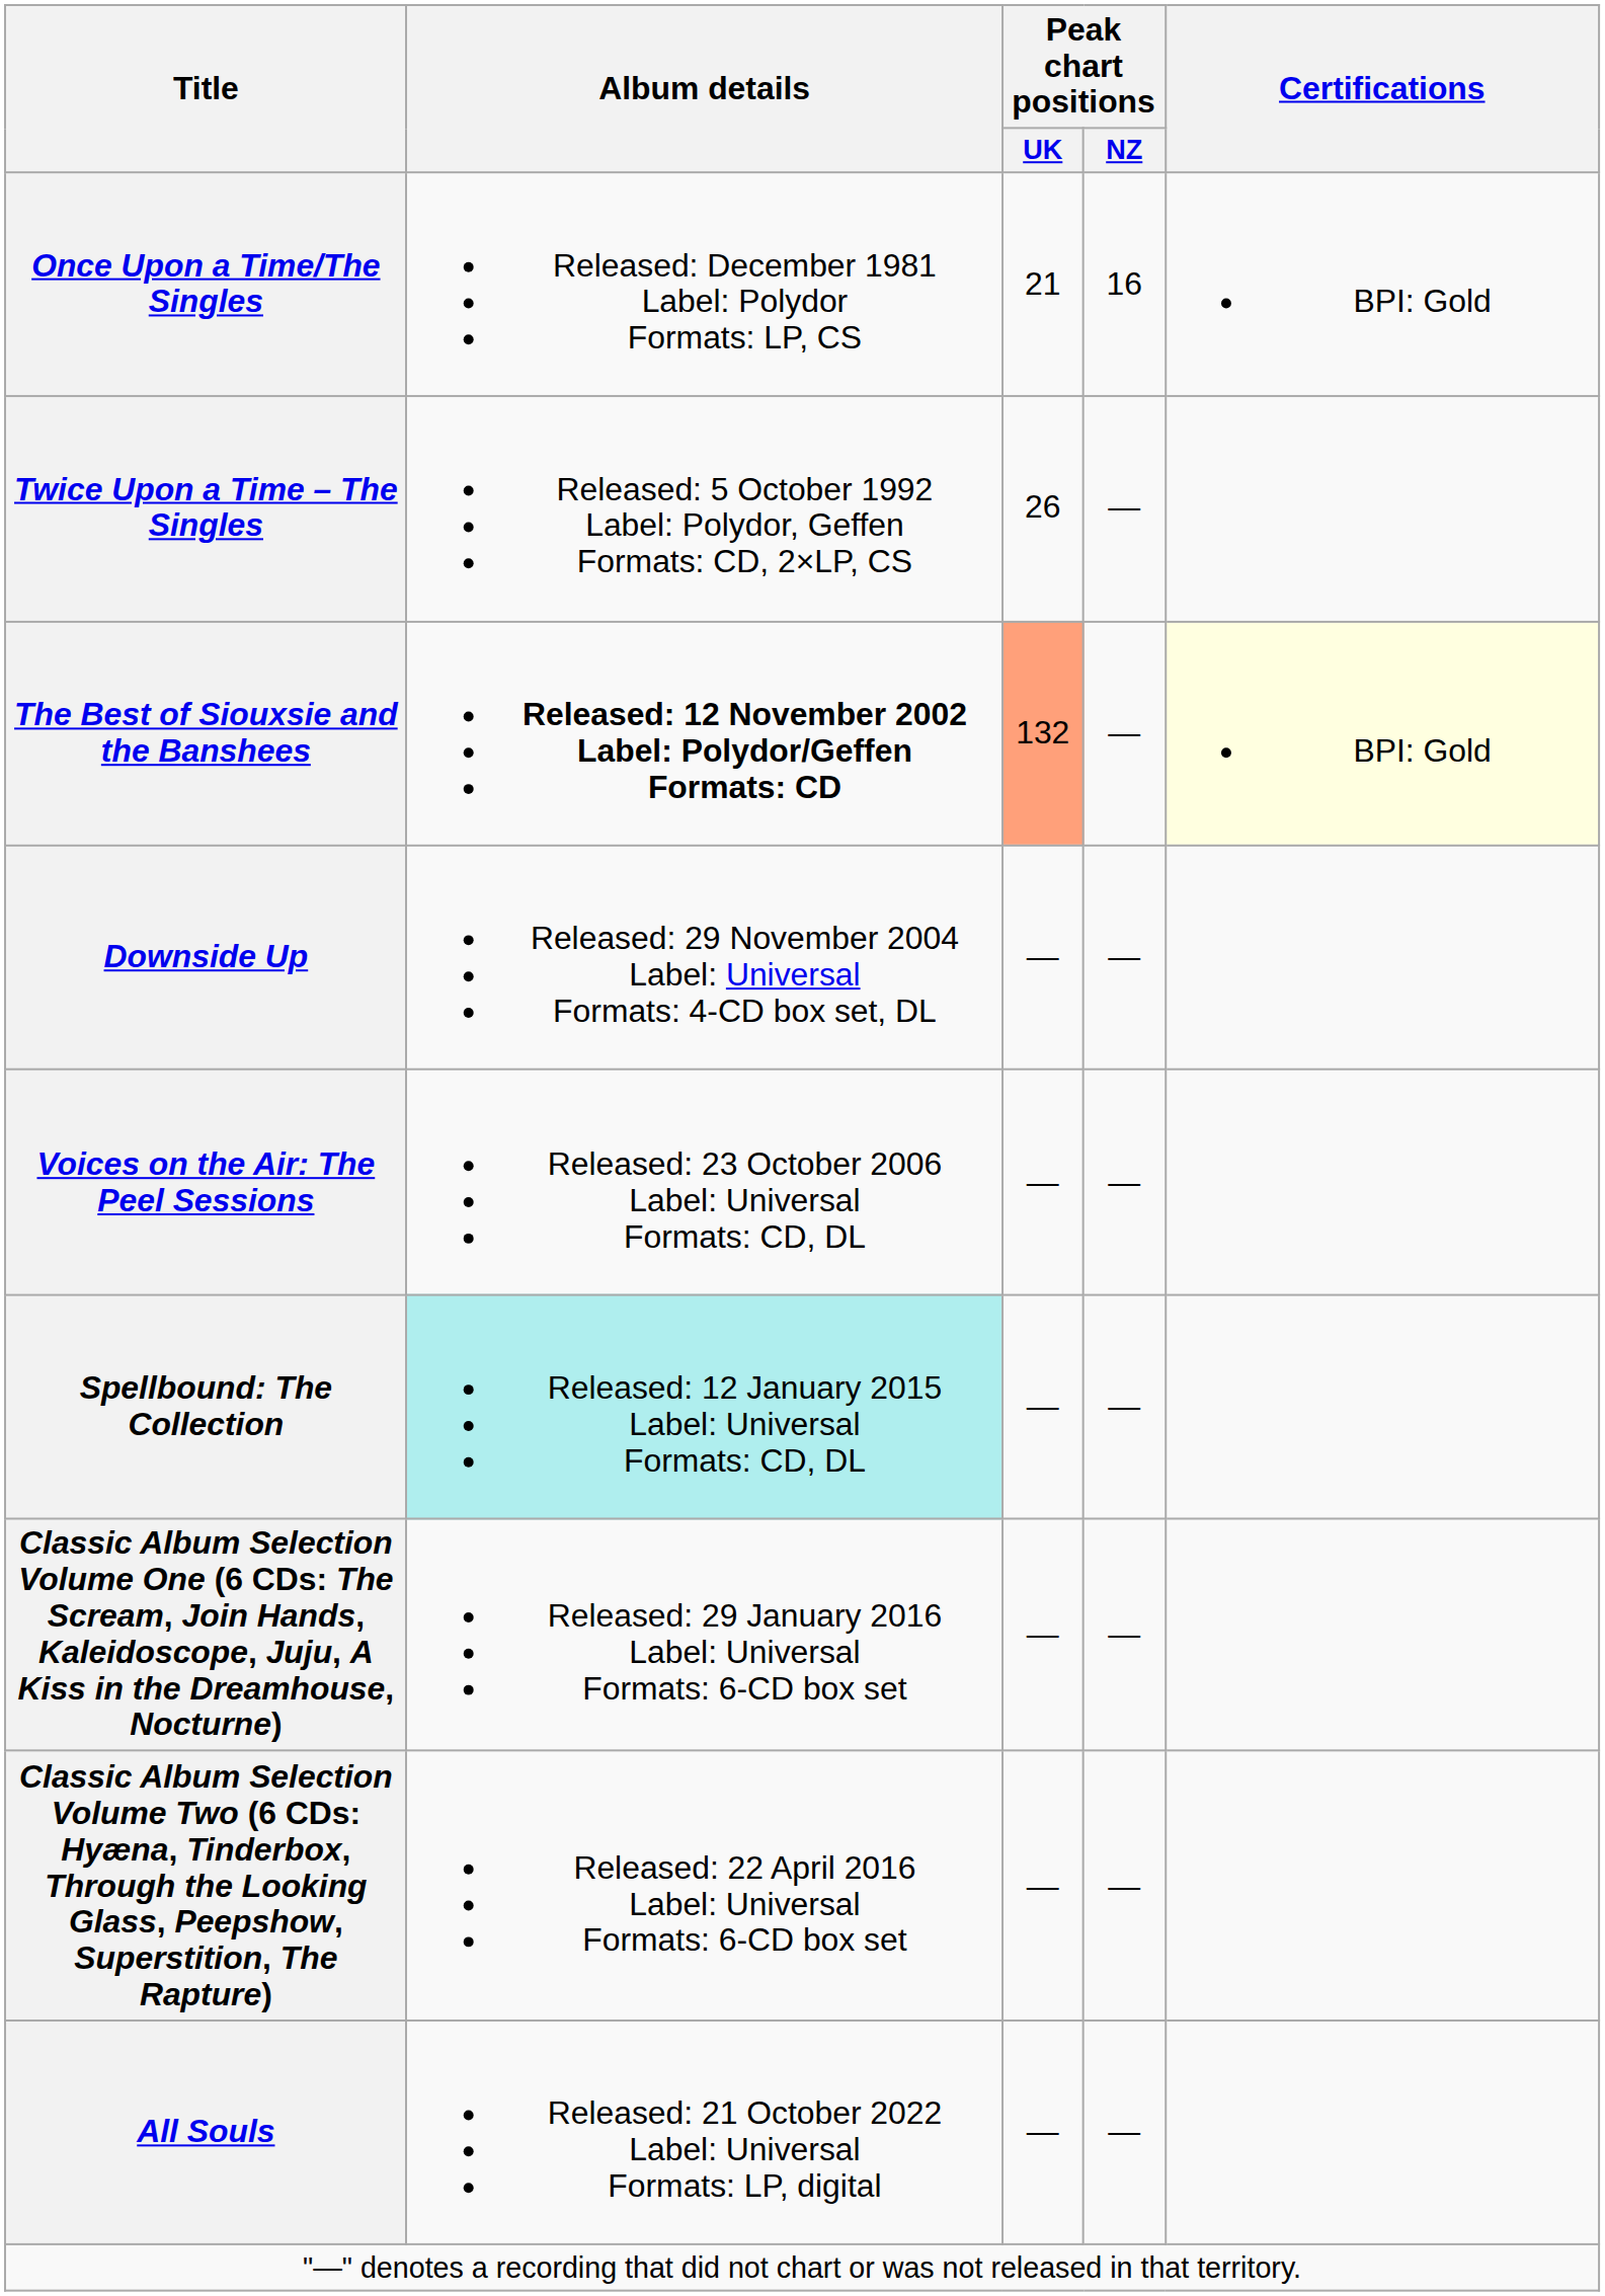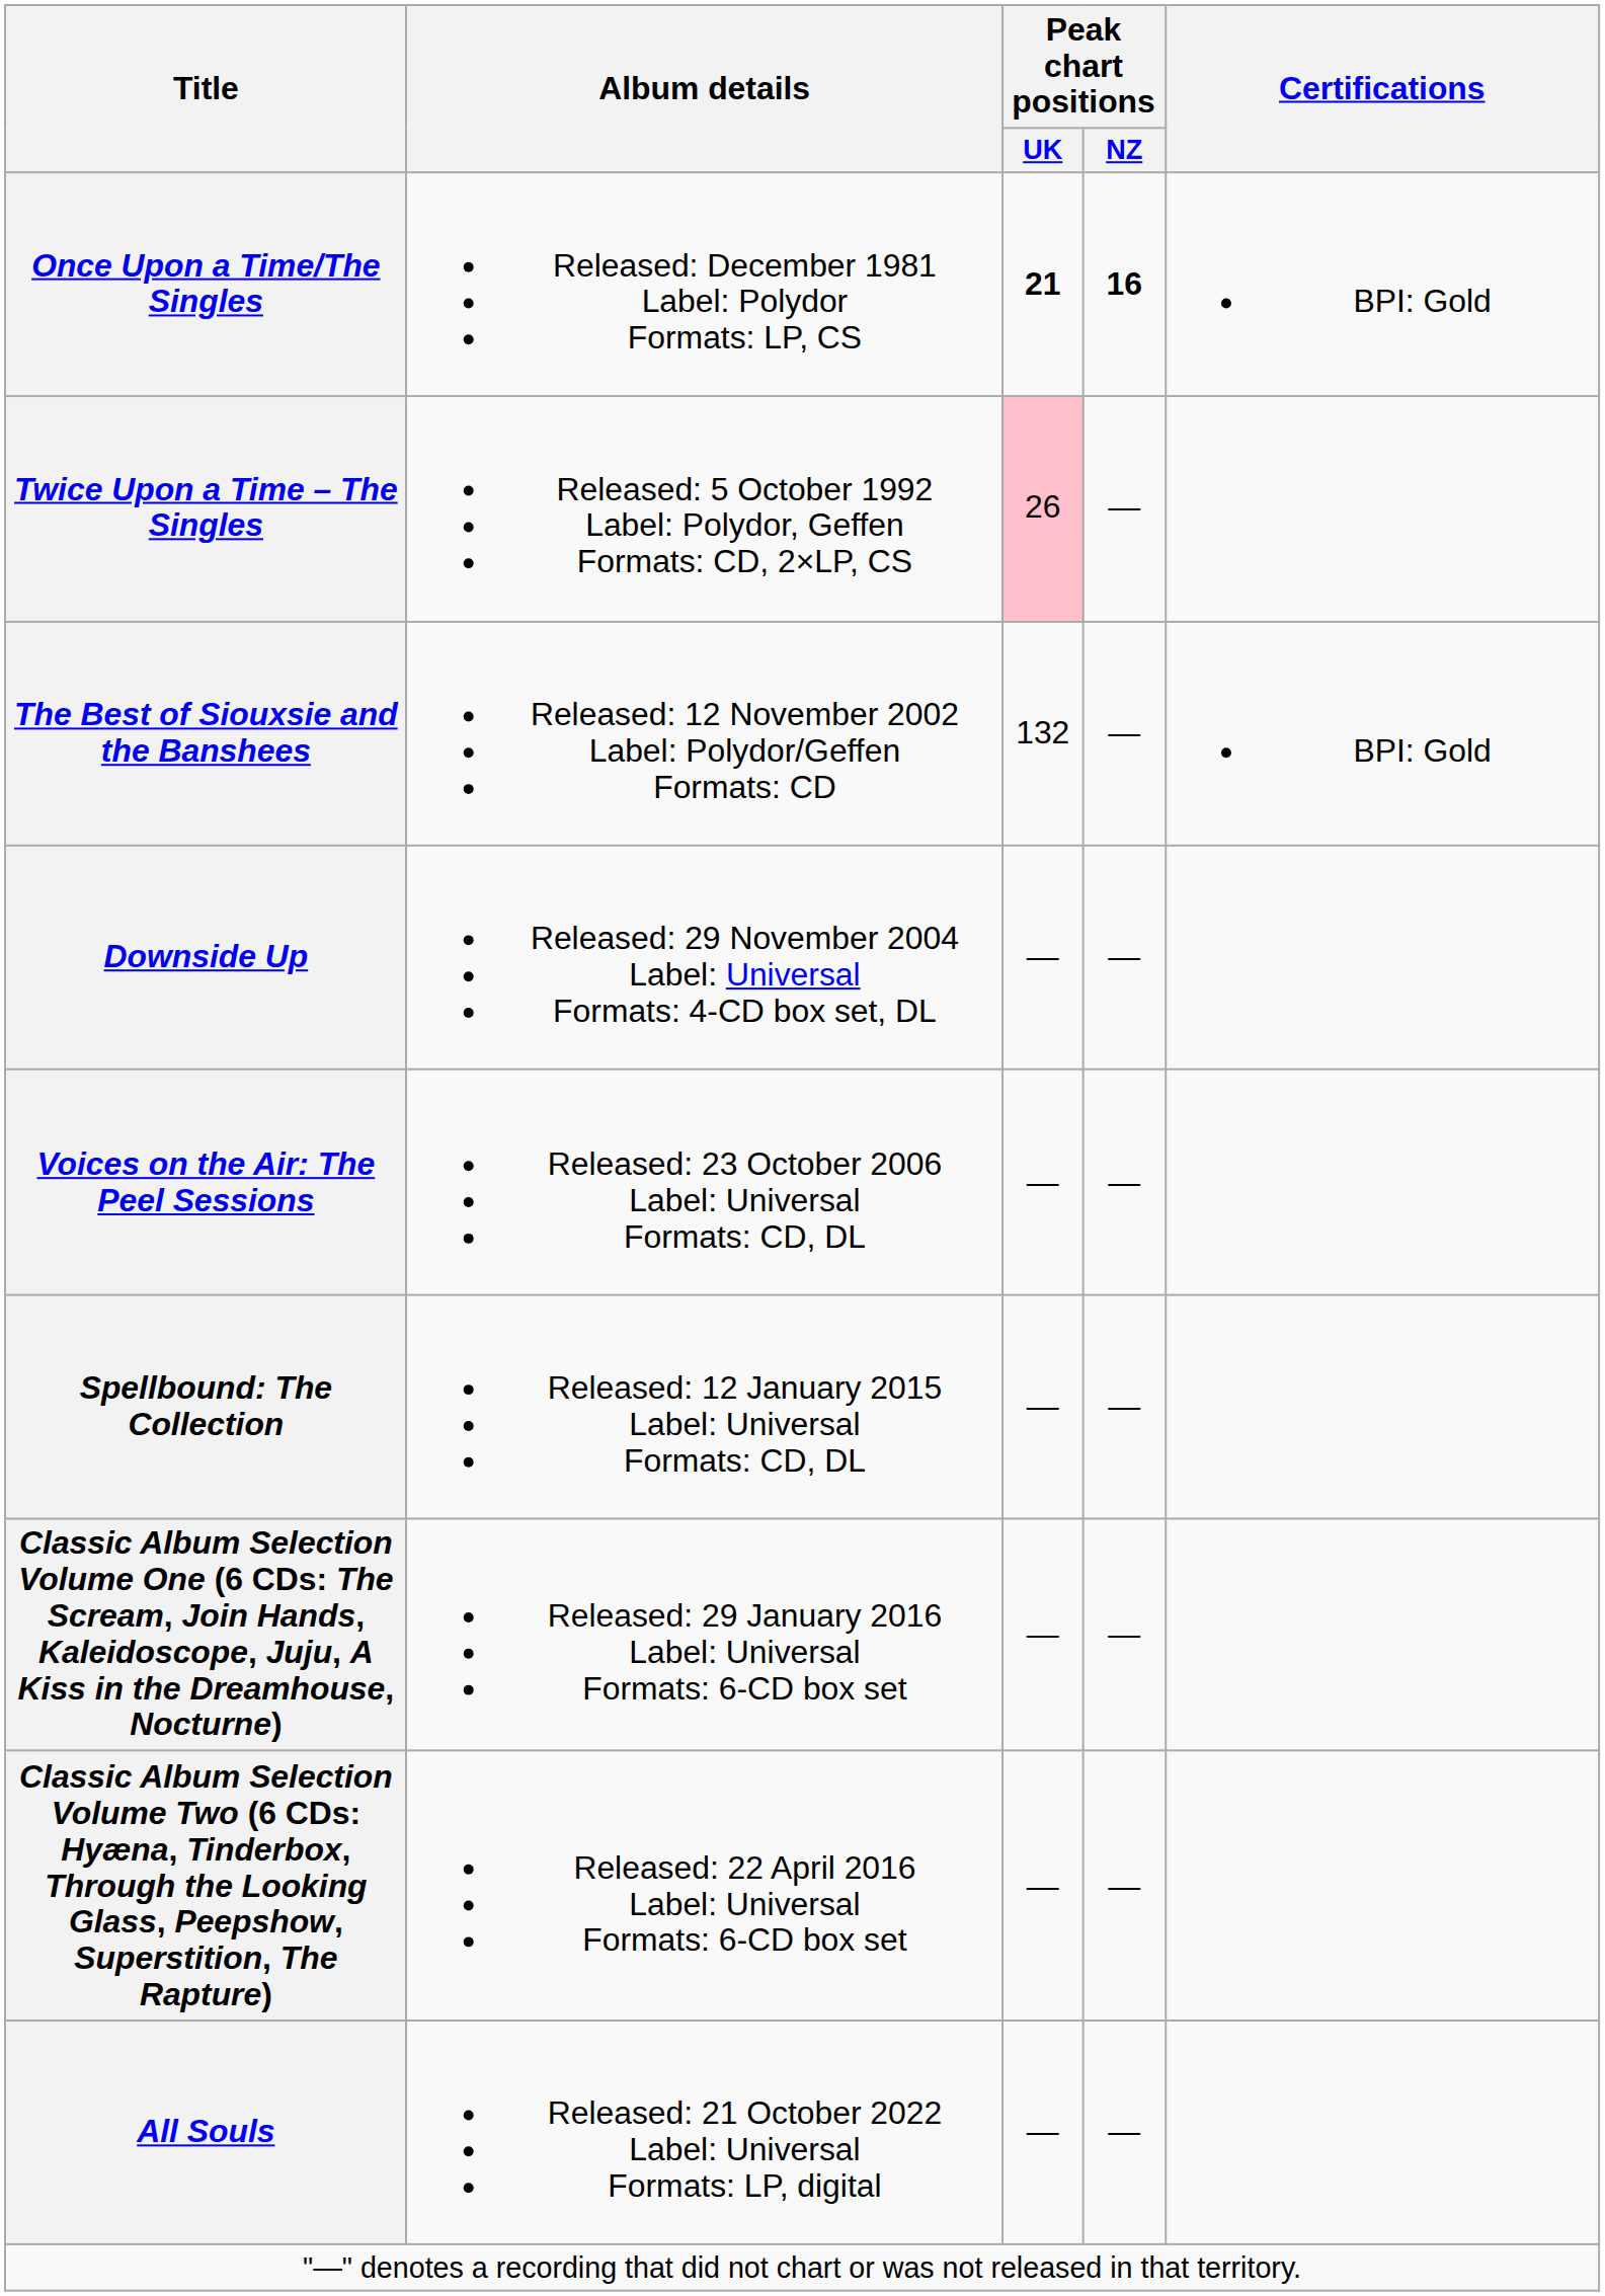Once Upon a Time/The Singles | Peak chart positions / UK: normal -> bold
Once Upon a Time/The Singles | Peak chart positions / NZ: normal -> bold
Twice Upon a Time – The Singles | Peak chart positions / UK: no background -> pink background
The Best of Siouxsie and the Banshees | Album details: bold -> normal
The Best of Siouxsie and the Banshees | Peak chart positions / UK: lightsalmon background -> no background
The Best of Siouxsie and the Banshees | Certifications: lightyellow background -> no background
Spellbound: The Collection | Album details: paleturquoise background -> no background
